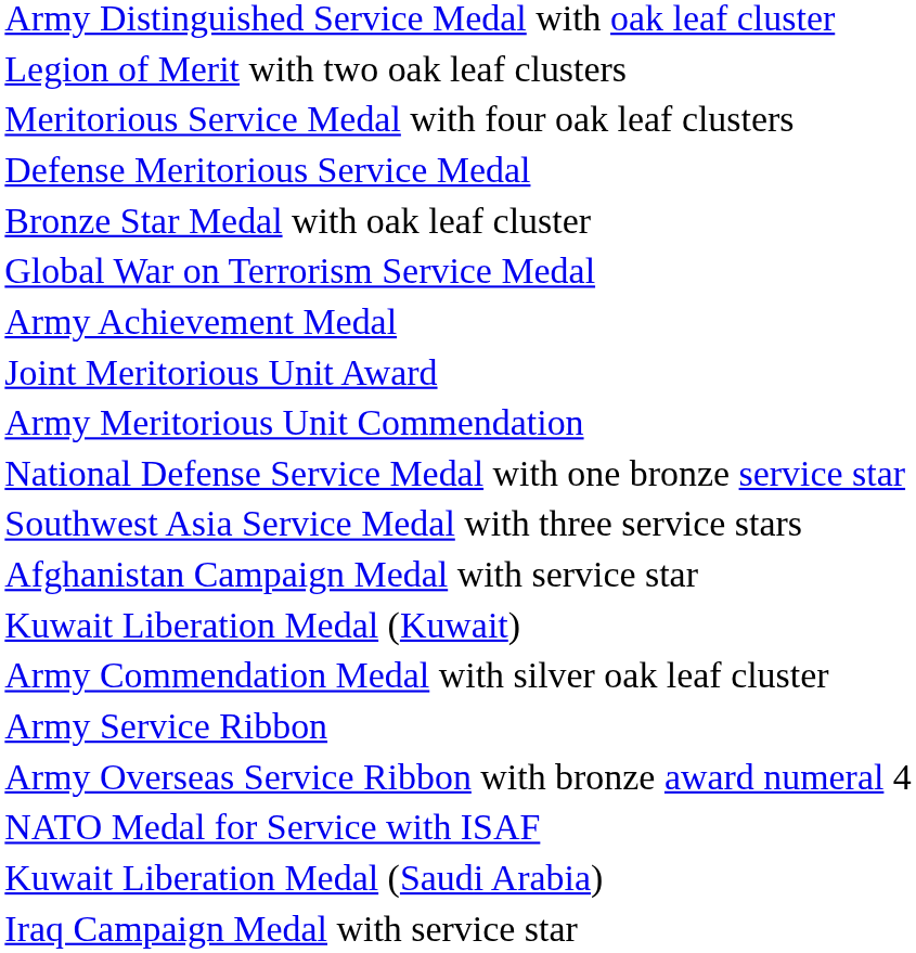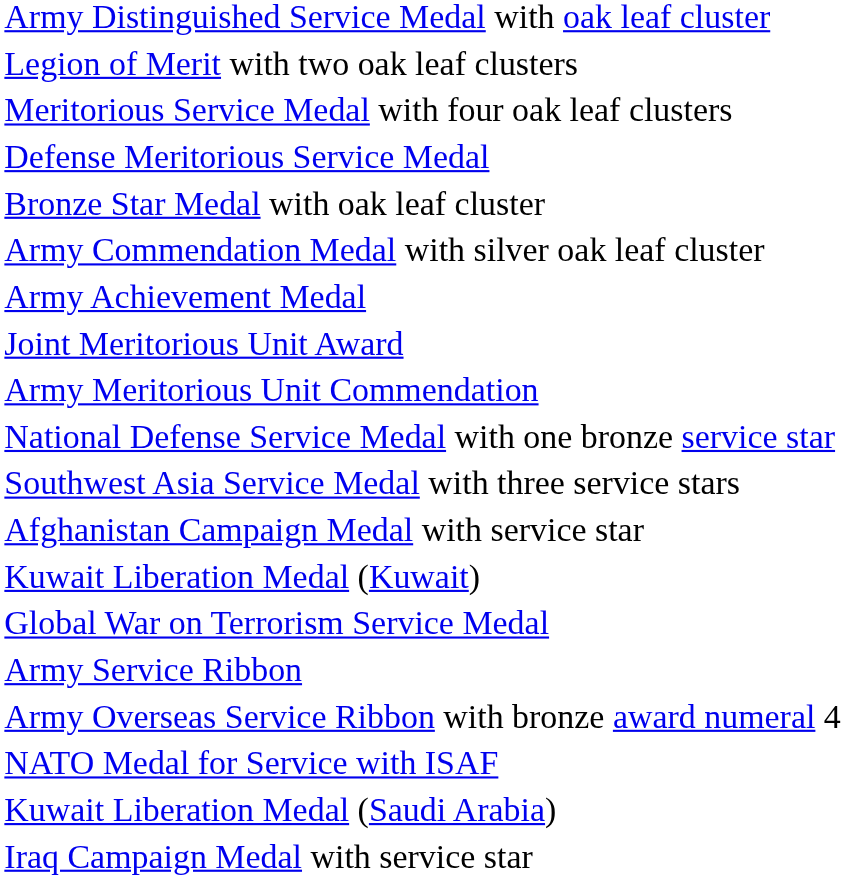row 6 | column 1: Global War on Terrorism Service Medal -> Army Commendation Medal with silver oak leaf cluster
row 14 | column 1: Army Commendation Medal with silver oak leaf cluster -> Global War on Terrorism Service Medal
